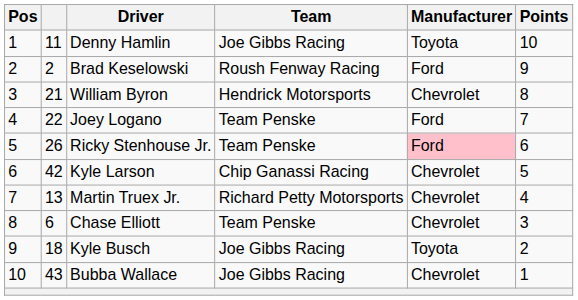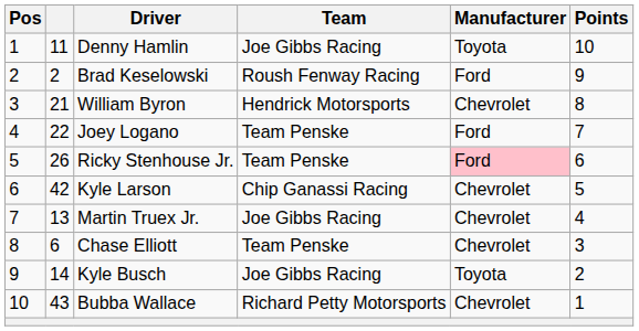Martin Truex Jr. | Team: Richard Petty Motorsports -> Joe Gibbs Racing
Kyle Busch | column 2: 18 -> 14
Bubba Wallace | Team: Joe Gibbs Racing -> Richard Petty Motorsports
